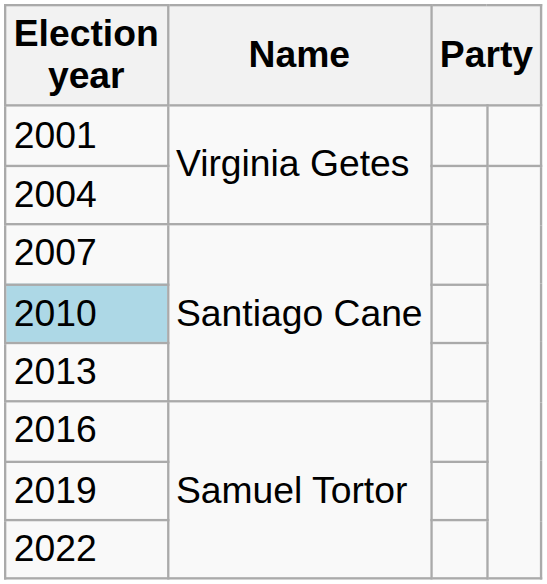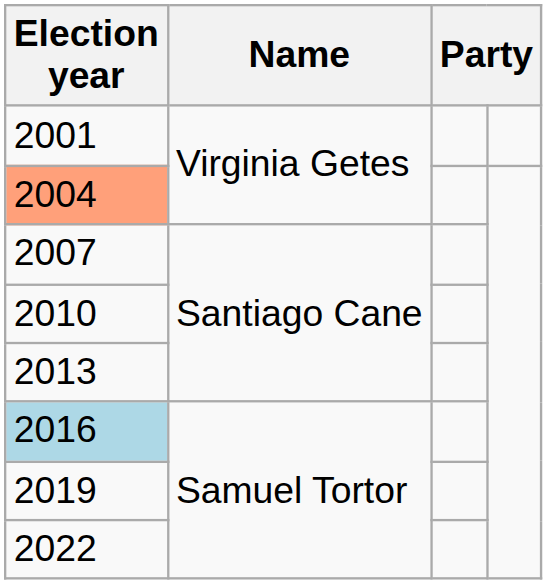2004 | Election year: no background -> lightsalmon background
2010 | Election year: lightblue background -> no background
2016 | Election year: no background -> lightblue background
